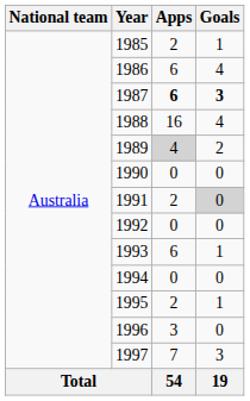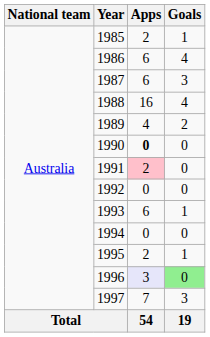1987 | Apps: bold -> normal
1987 | Goals: bold -> normal
1989 | Apps: lightgrey background -> no background
1990 | Apps: normal -> bold
1991 | Apps: no background -> pink background
1991 | Goals: lightgrey background -> no background
1996 | Apps: no background -> lavender background
1996 | Goals: no background -> lightgreen background
